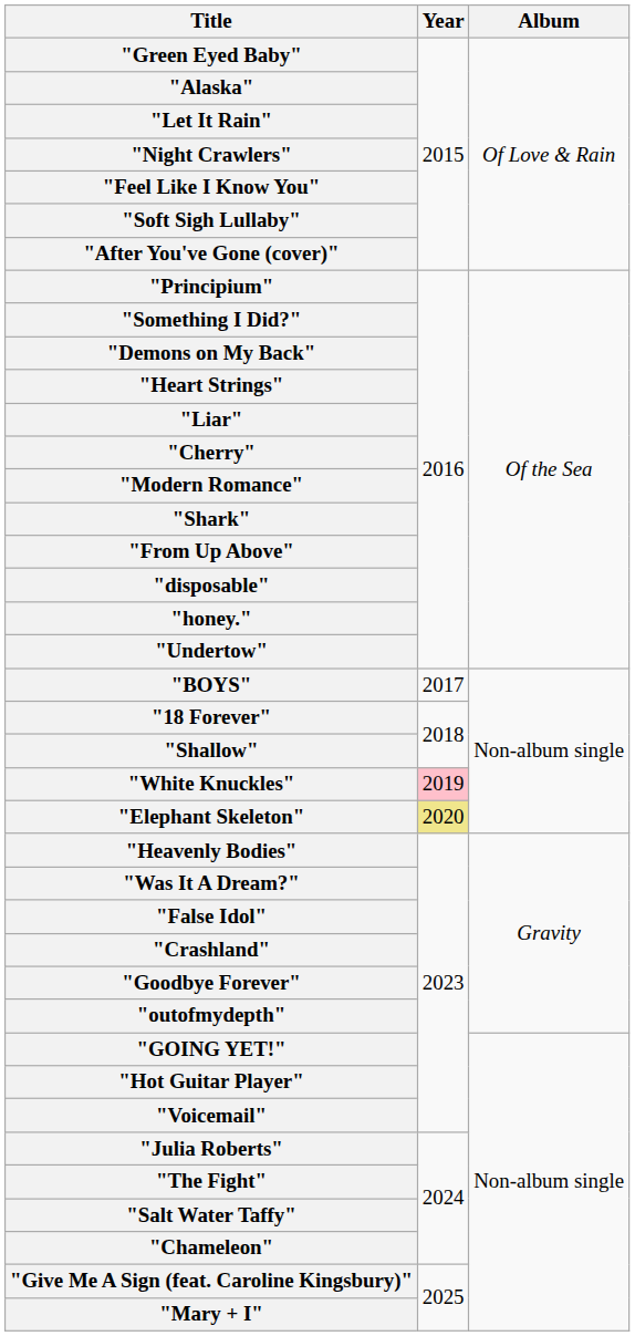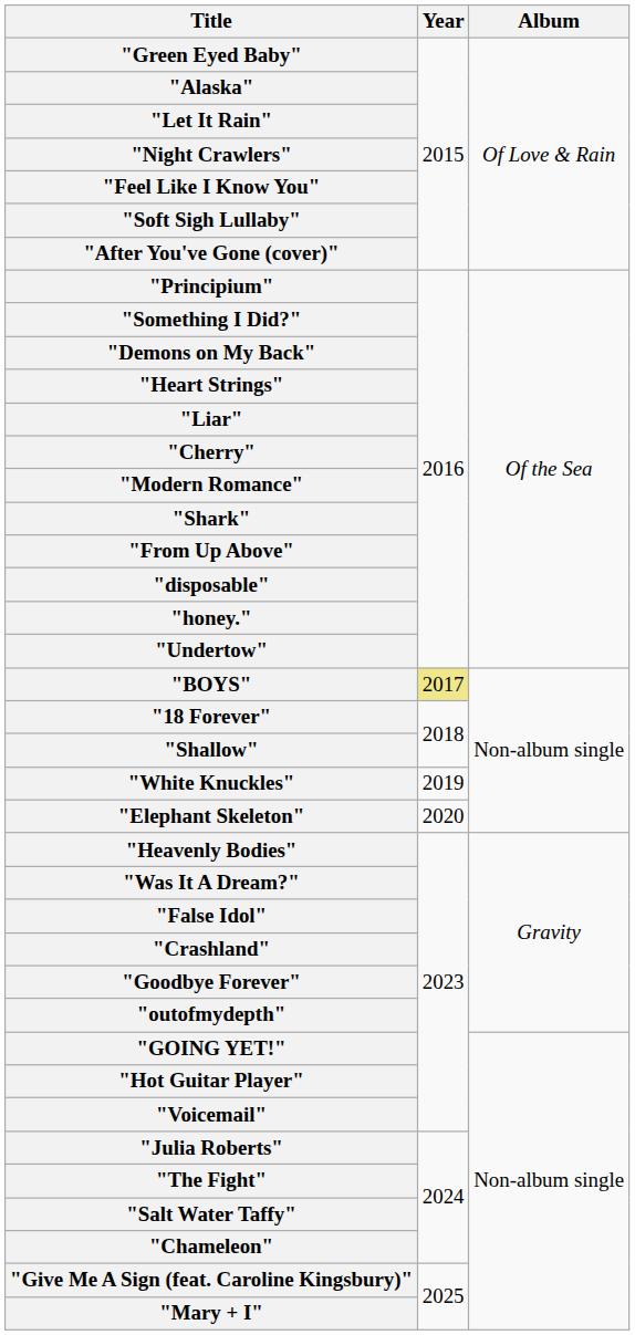"BOYS" | Year: no background -> khaki background
"White Knuckles" | Year: pink background -> no background
"Elephant Skeleton" | Year: khaki background -> no background
